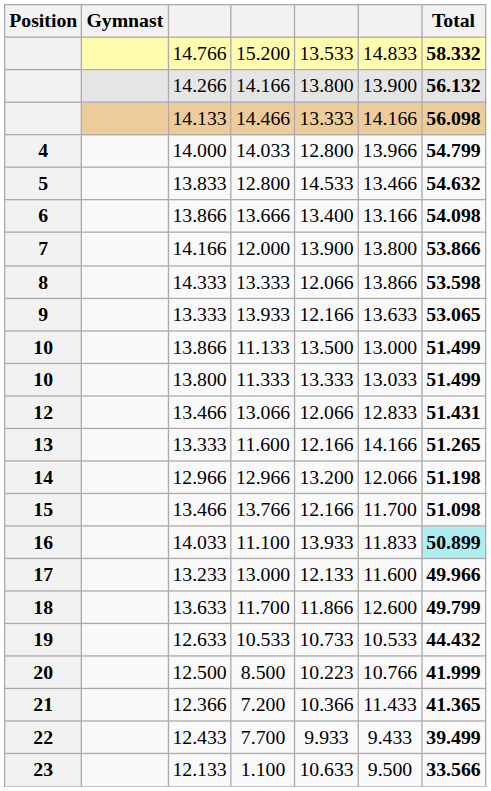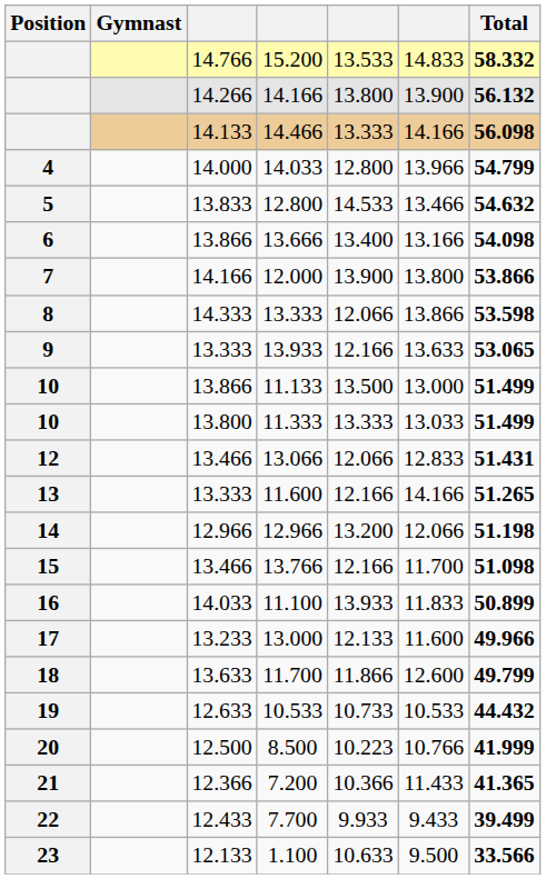11.100 | Total: paleturquoise background -> no background
